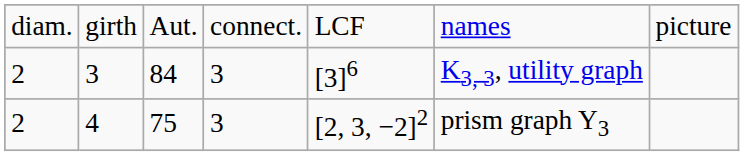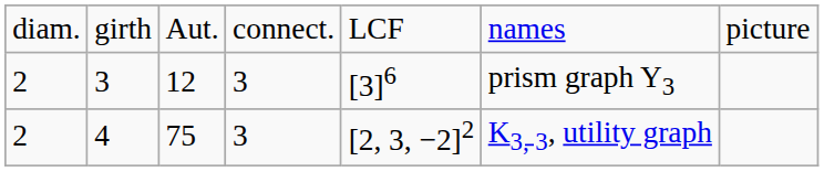row 2 | column 3: 84 -> 12
row 2 | column 6: K3, 3, utility graph -> prism graph Y3
row 3 | column 6: prism graph Y3 -> K3, 3, utility graph
